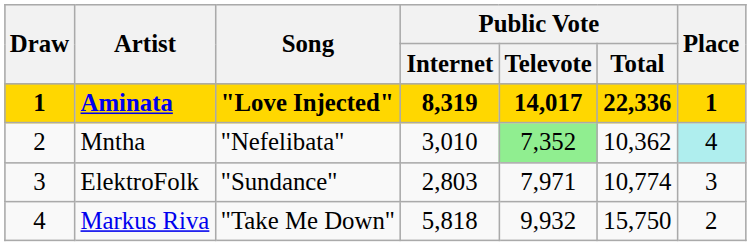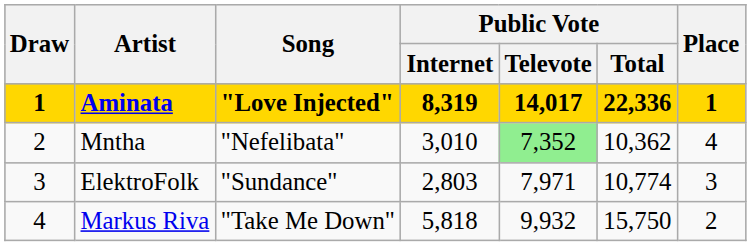Mntha | Place: paleturquoise background -> no background
